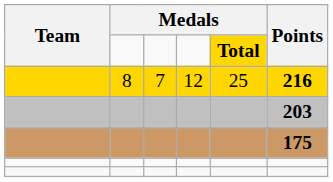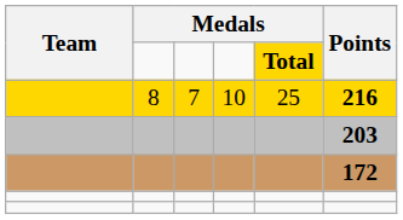row 3 | column 4: 12 -> 10
row 5 | Points: 175 -> 172
